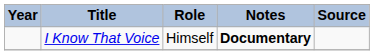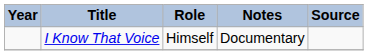I Know That Voice | Notes: bold -> normal
